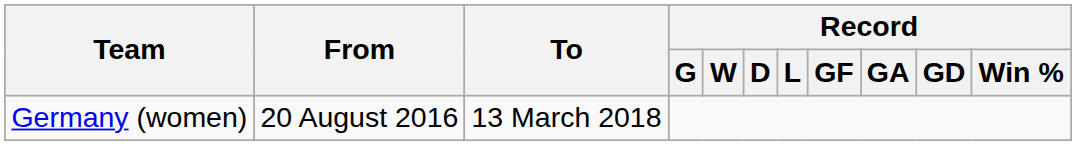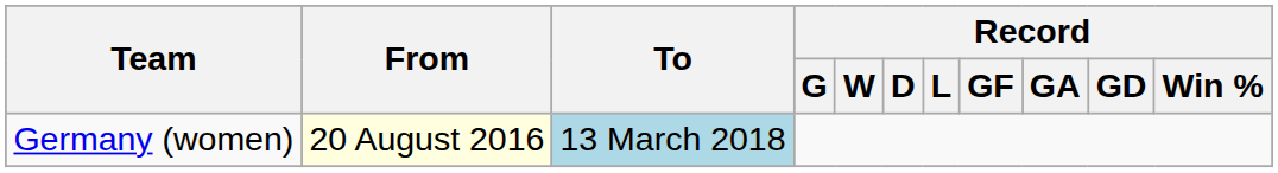Germany (women) | From: no background -> lightyellow background
Germany (women) | To: no background -> lightblue background
